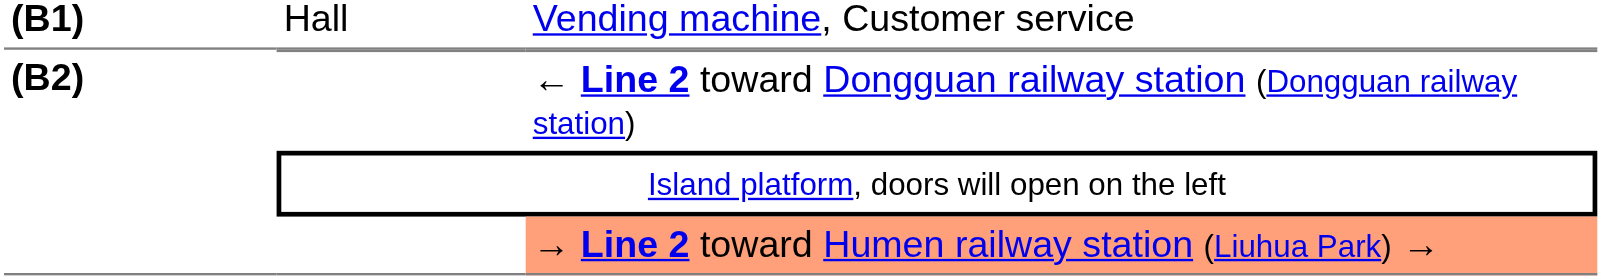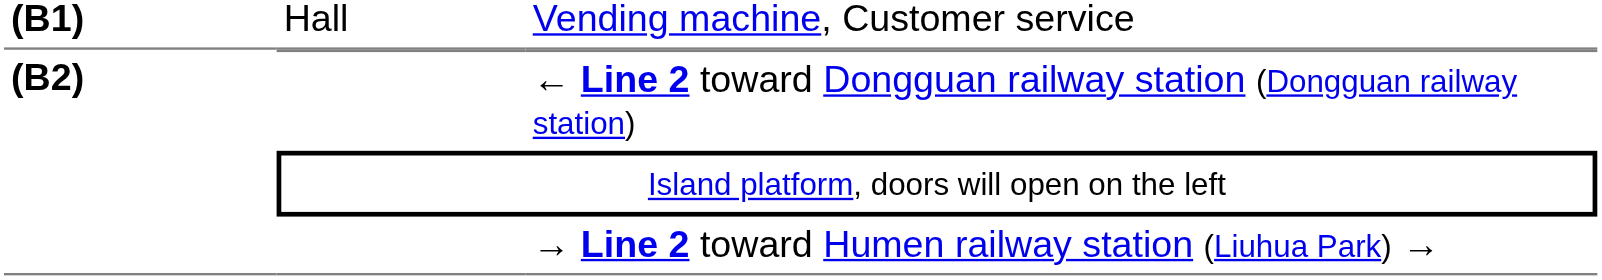→ Line 2 toward Humen railway station (Liuhua Park) → | column 3: lightsalmon background -> no background
